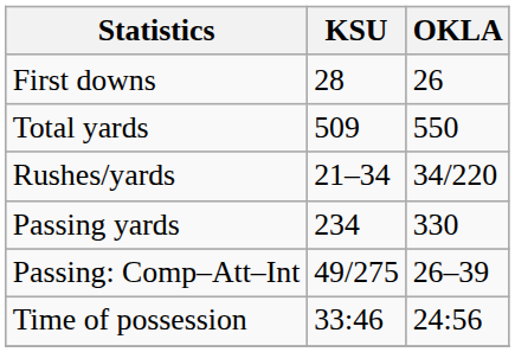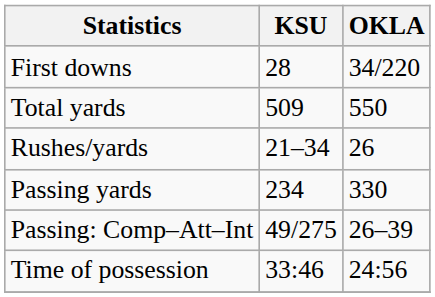First downs | OKLA: 26 -> 34/220
Rushes/yards | OKLA: 34/220 -> 26
